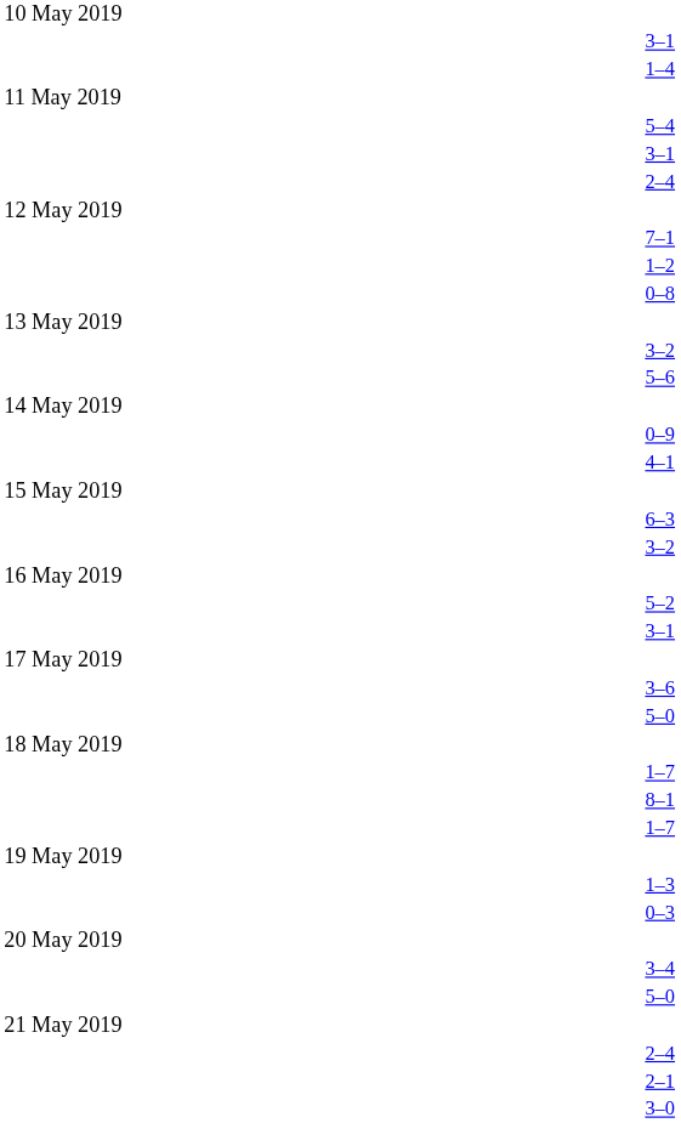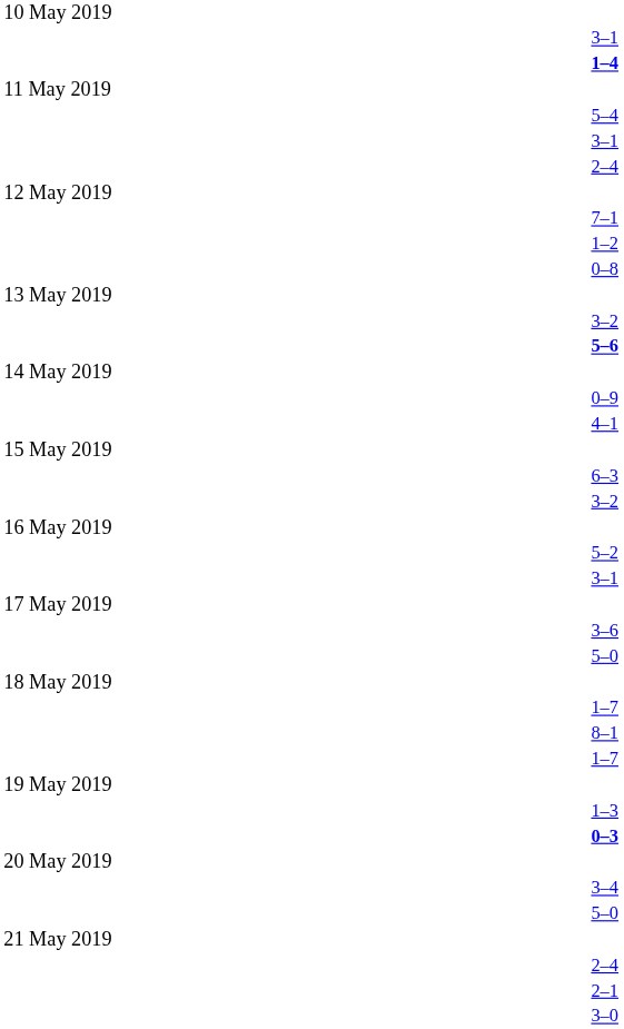1–4 | column 2: normal -> bold
5–6 | column 2: normal -> bold
0–3 | column 2: normal -> bold
